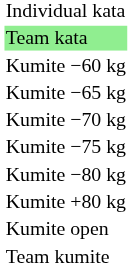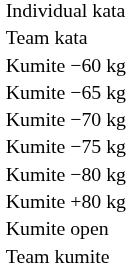Team kata | column 1: lightgreen background -> no background
